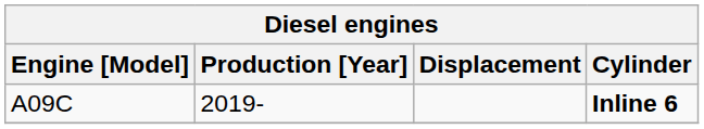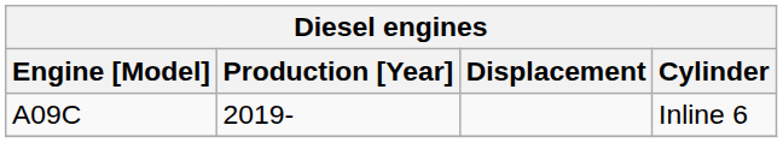A09C | Cylinder: bold -> normal
